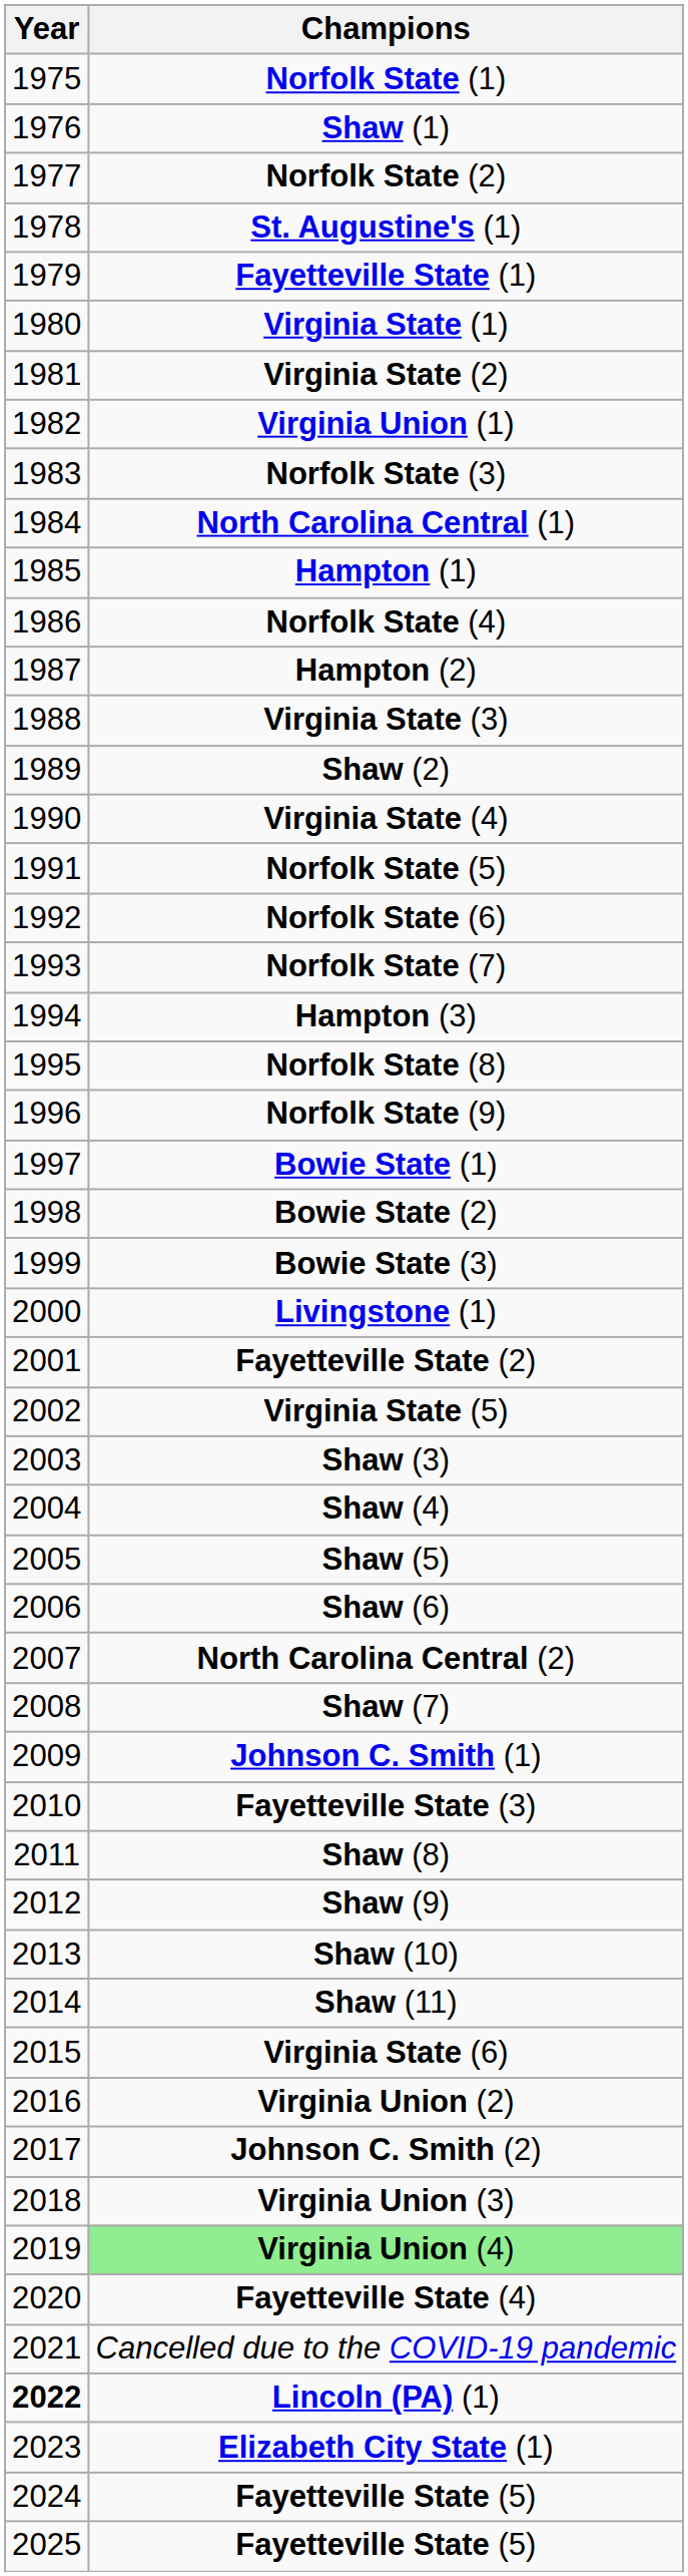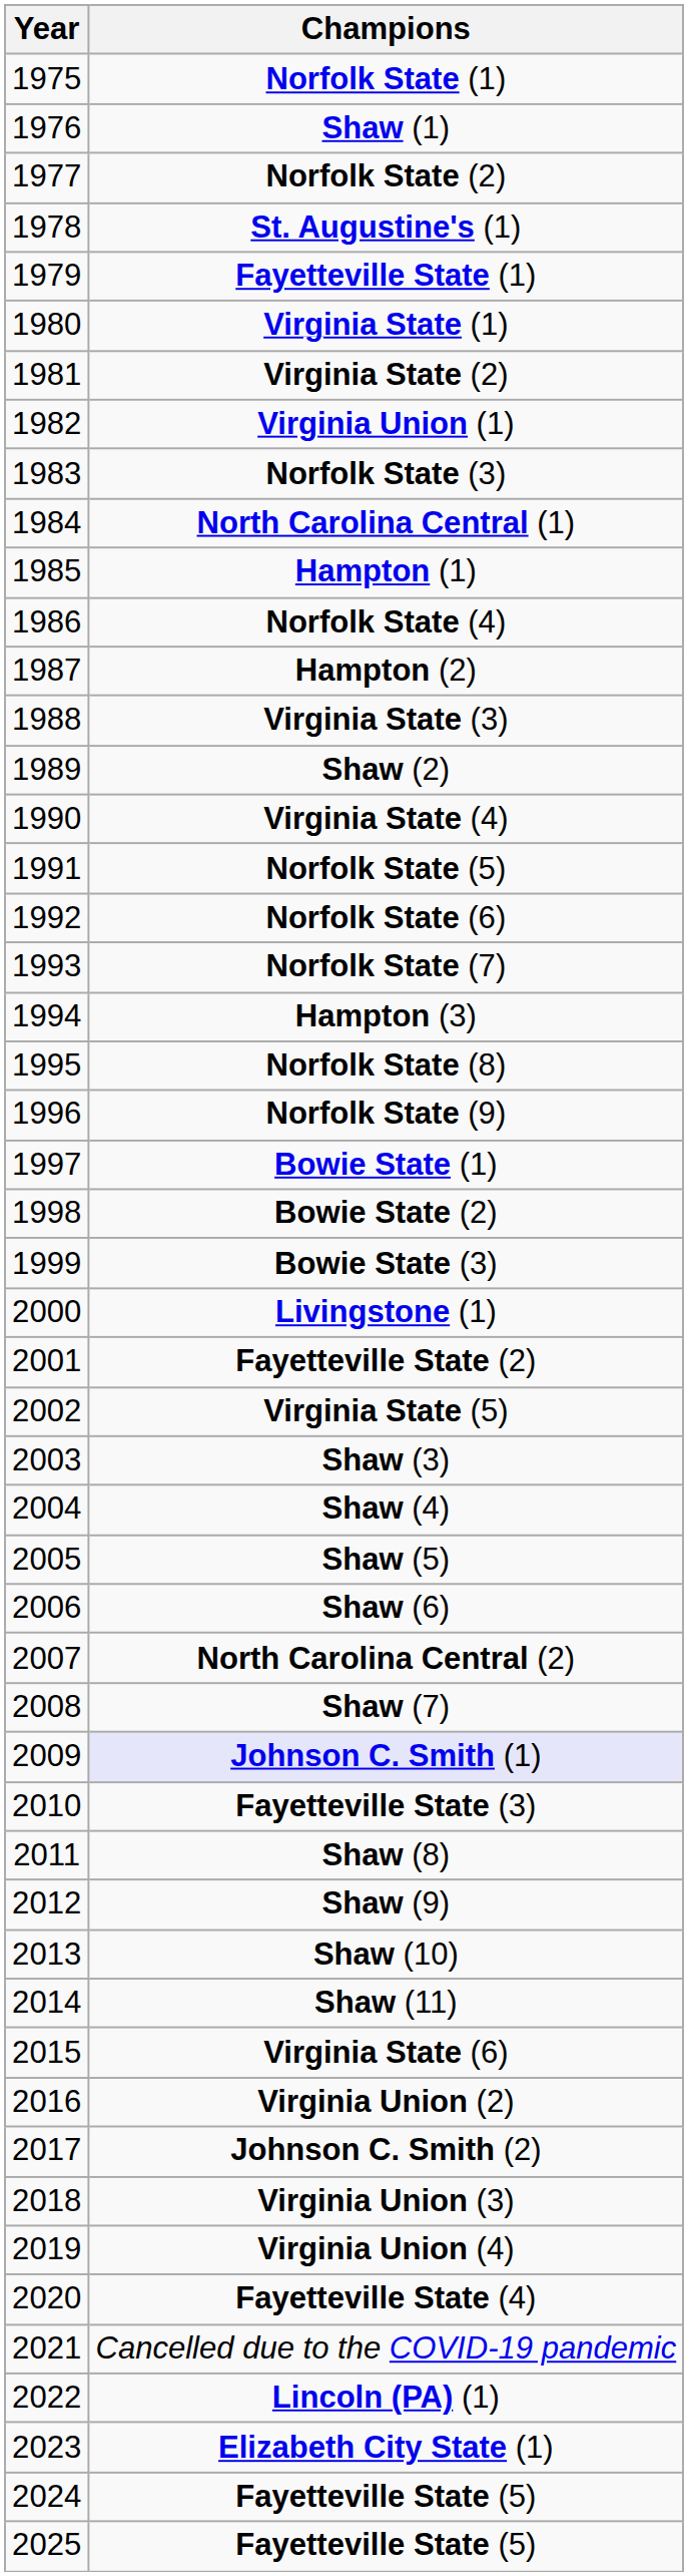Johnson C. Smith (1) | Champions: no background -> lavender background
Virginia Union (4) | Champions: lightgreen background -> no background
Lincoln (PA) (1) | Year: bold -> normal
